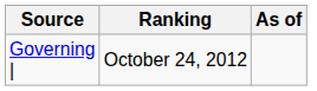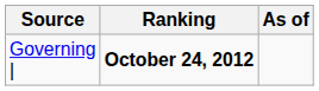row 2 | Ranking: normal -> bold
